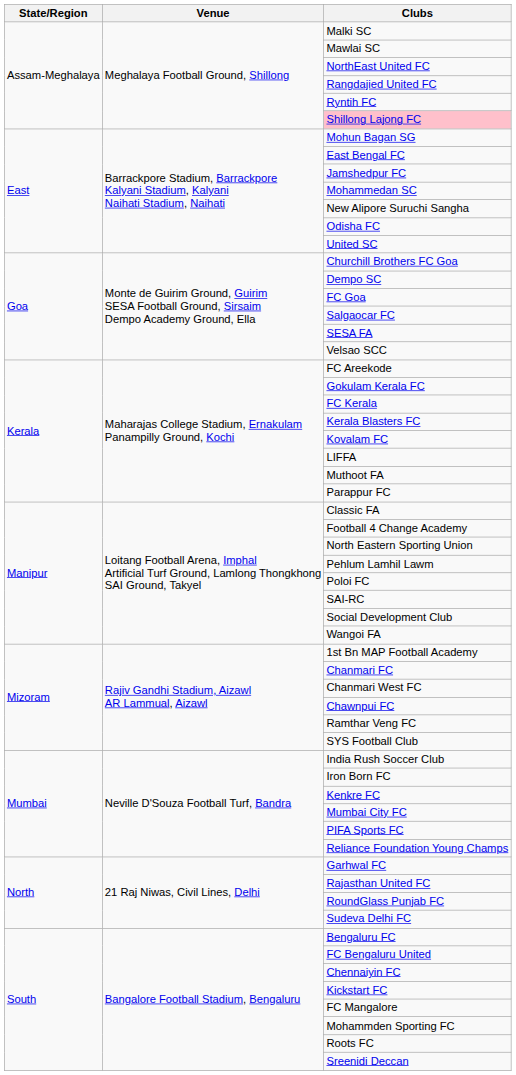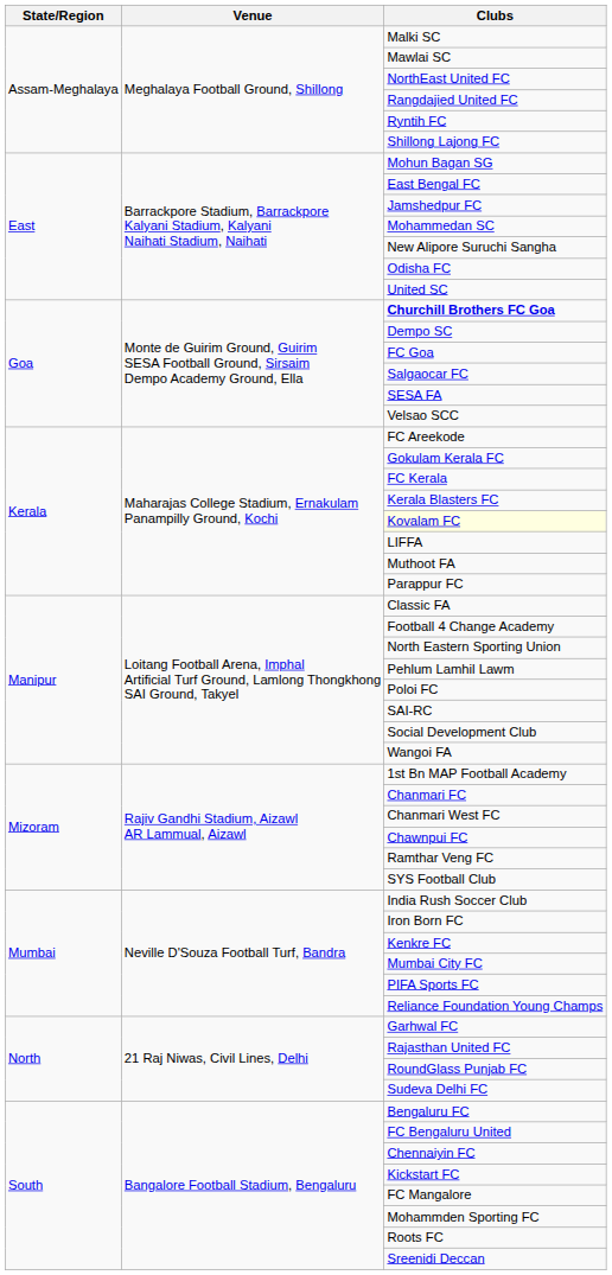Shillong Lajong FC | Clubs: pink background -> no background
Churchill Brothers FC Goa | Clubs: normal -> bold
Kovalam FC | Clubs: no background -> lightyellow background
